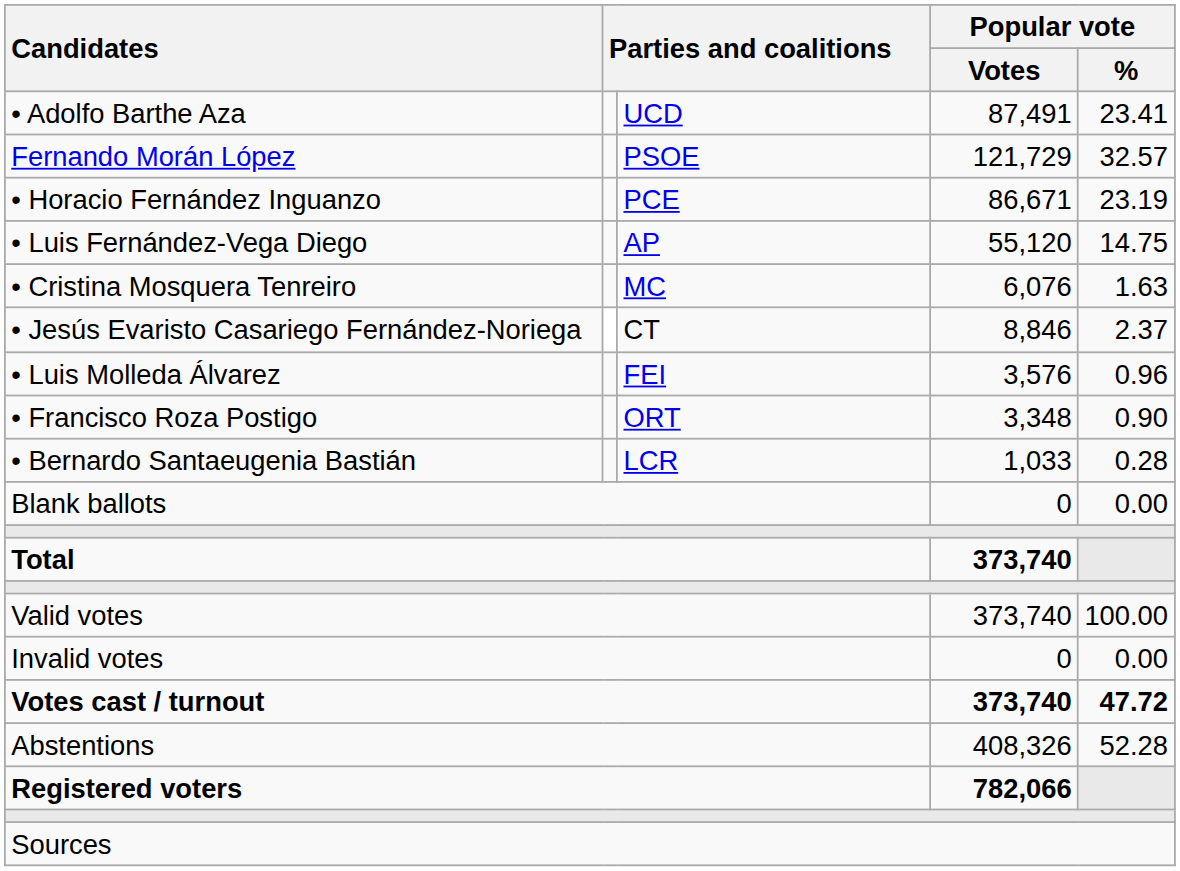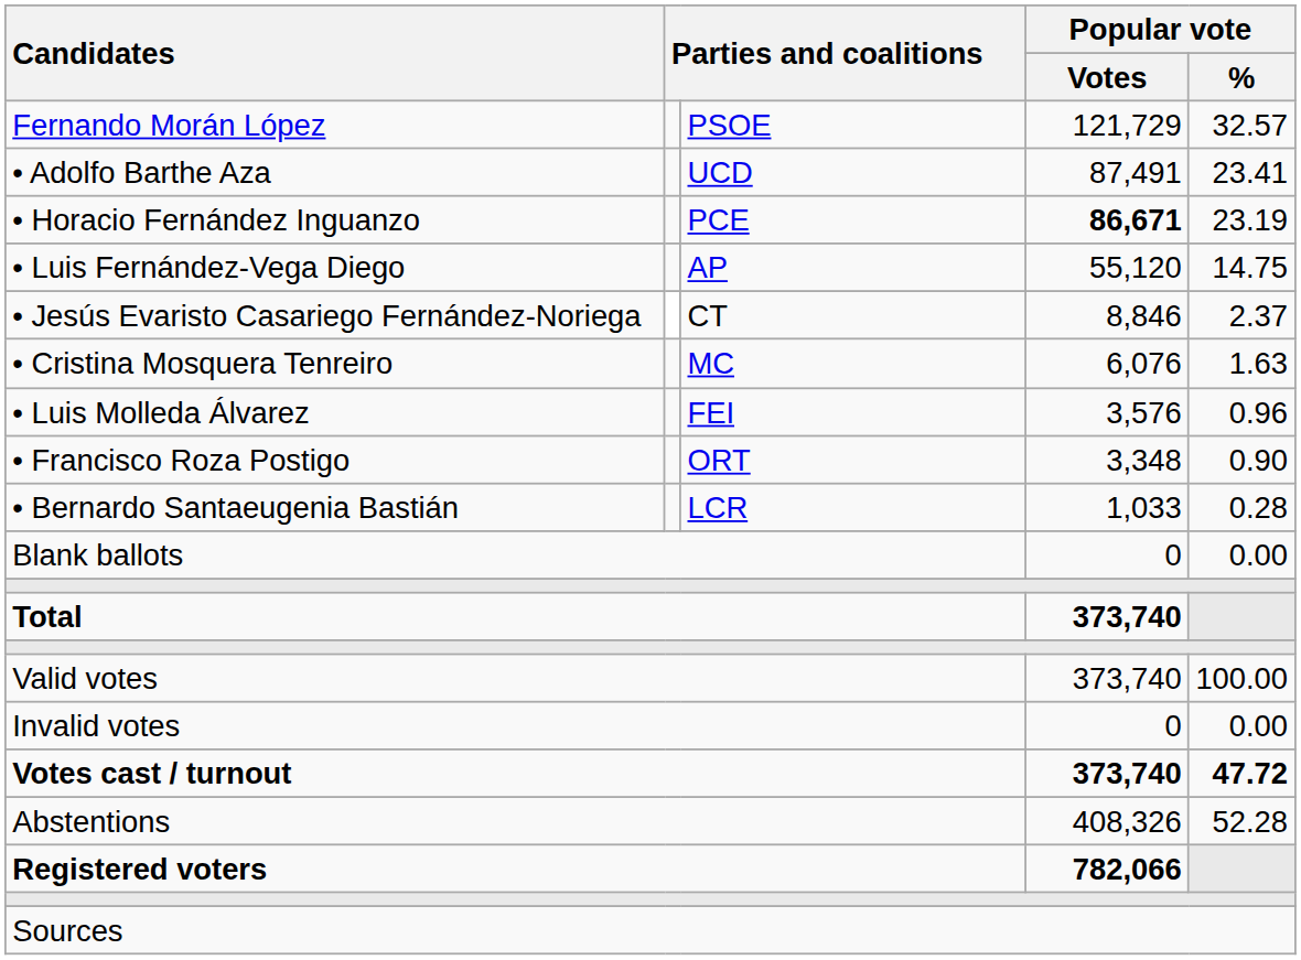rows swapped: Fernando Morán López <-> • Adolfo Barthe Aza
• Horacio Fernández Inguanzo | Popular vote / Votes: normal -> bold
rows swapped: • Jesús Evaristo Casariego Fernández-Noriega <-> • Cristina Mosquera Tenreiro
